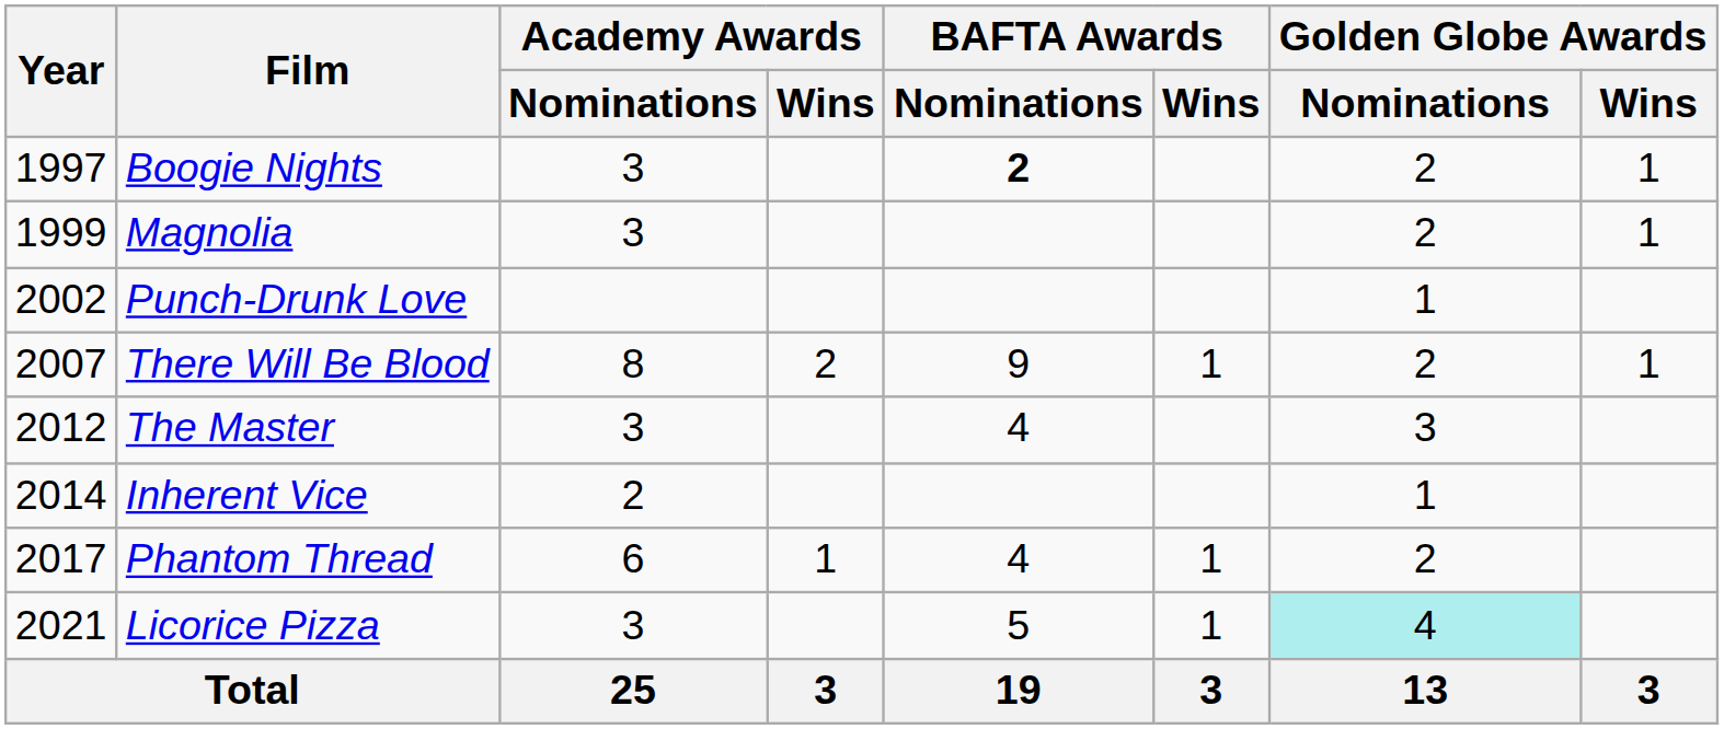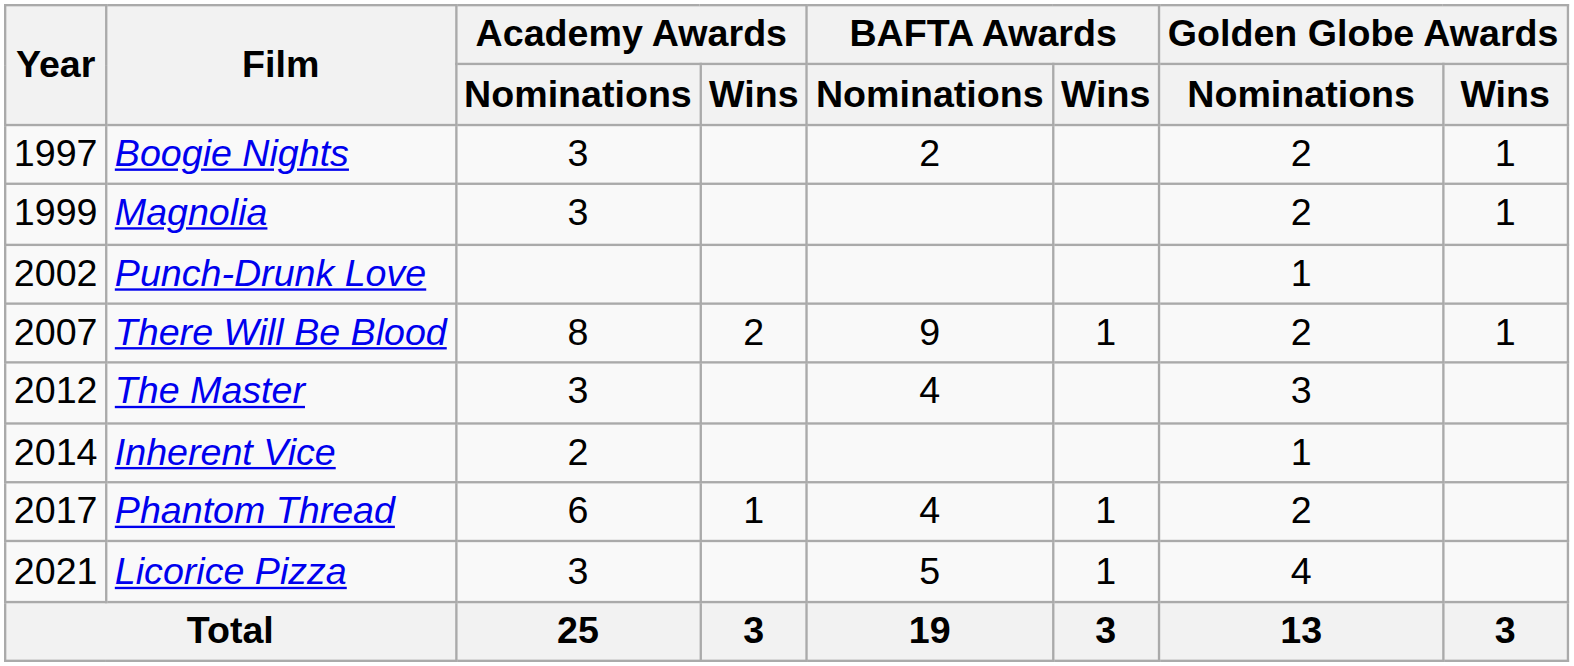Boogie Nights | BAFTA Awards / Nominations: bold -> normal
Licorice Pizza | Golden Globe Awards / Nominations: paleturquoise background -> no background
